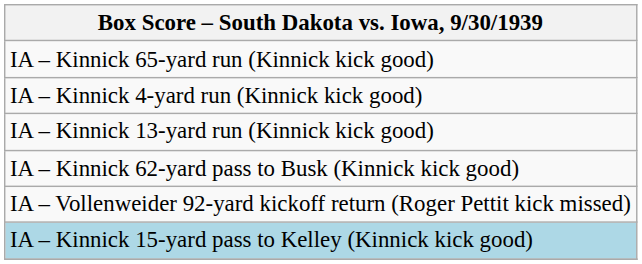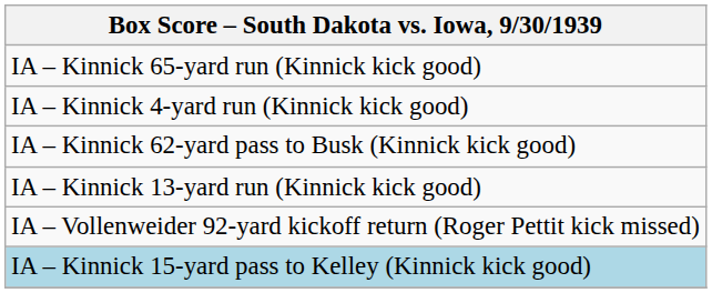row 4 | column 1: IA – Kinnick 13-yard run (Kinnick kick good) -> IA – Kinnick 62-yard pass to Busk (Kinnick kick good)
row 5 | column 1: IA – Kinnick 62-yard pass to Busk (Kinnick kick good) -> IA – Kinnick 13-yard run (Kinnick kick good)
